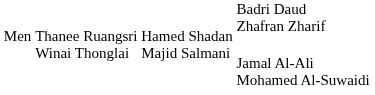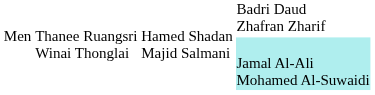row 2 | column 4: no background -> paleturquoise background
